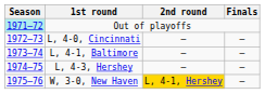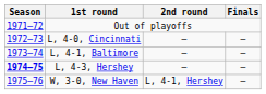Out of playoffs | Season: paleturquoise background -> no background
L, 4-3, Hershey | Season: normal -> bold
W, 3-0, New Haven | 2nd round: gold background -> no background
